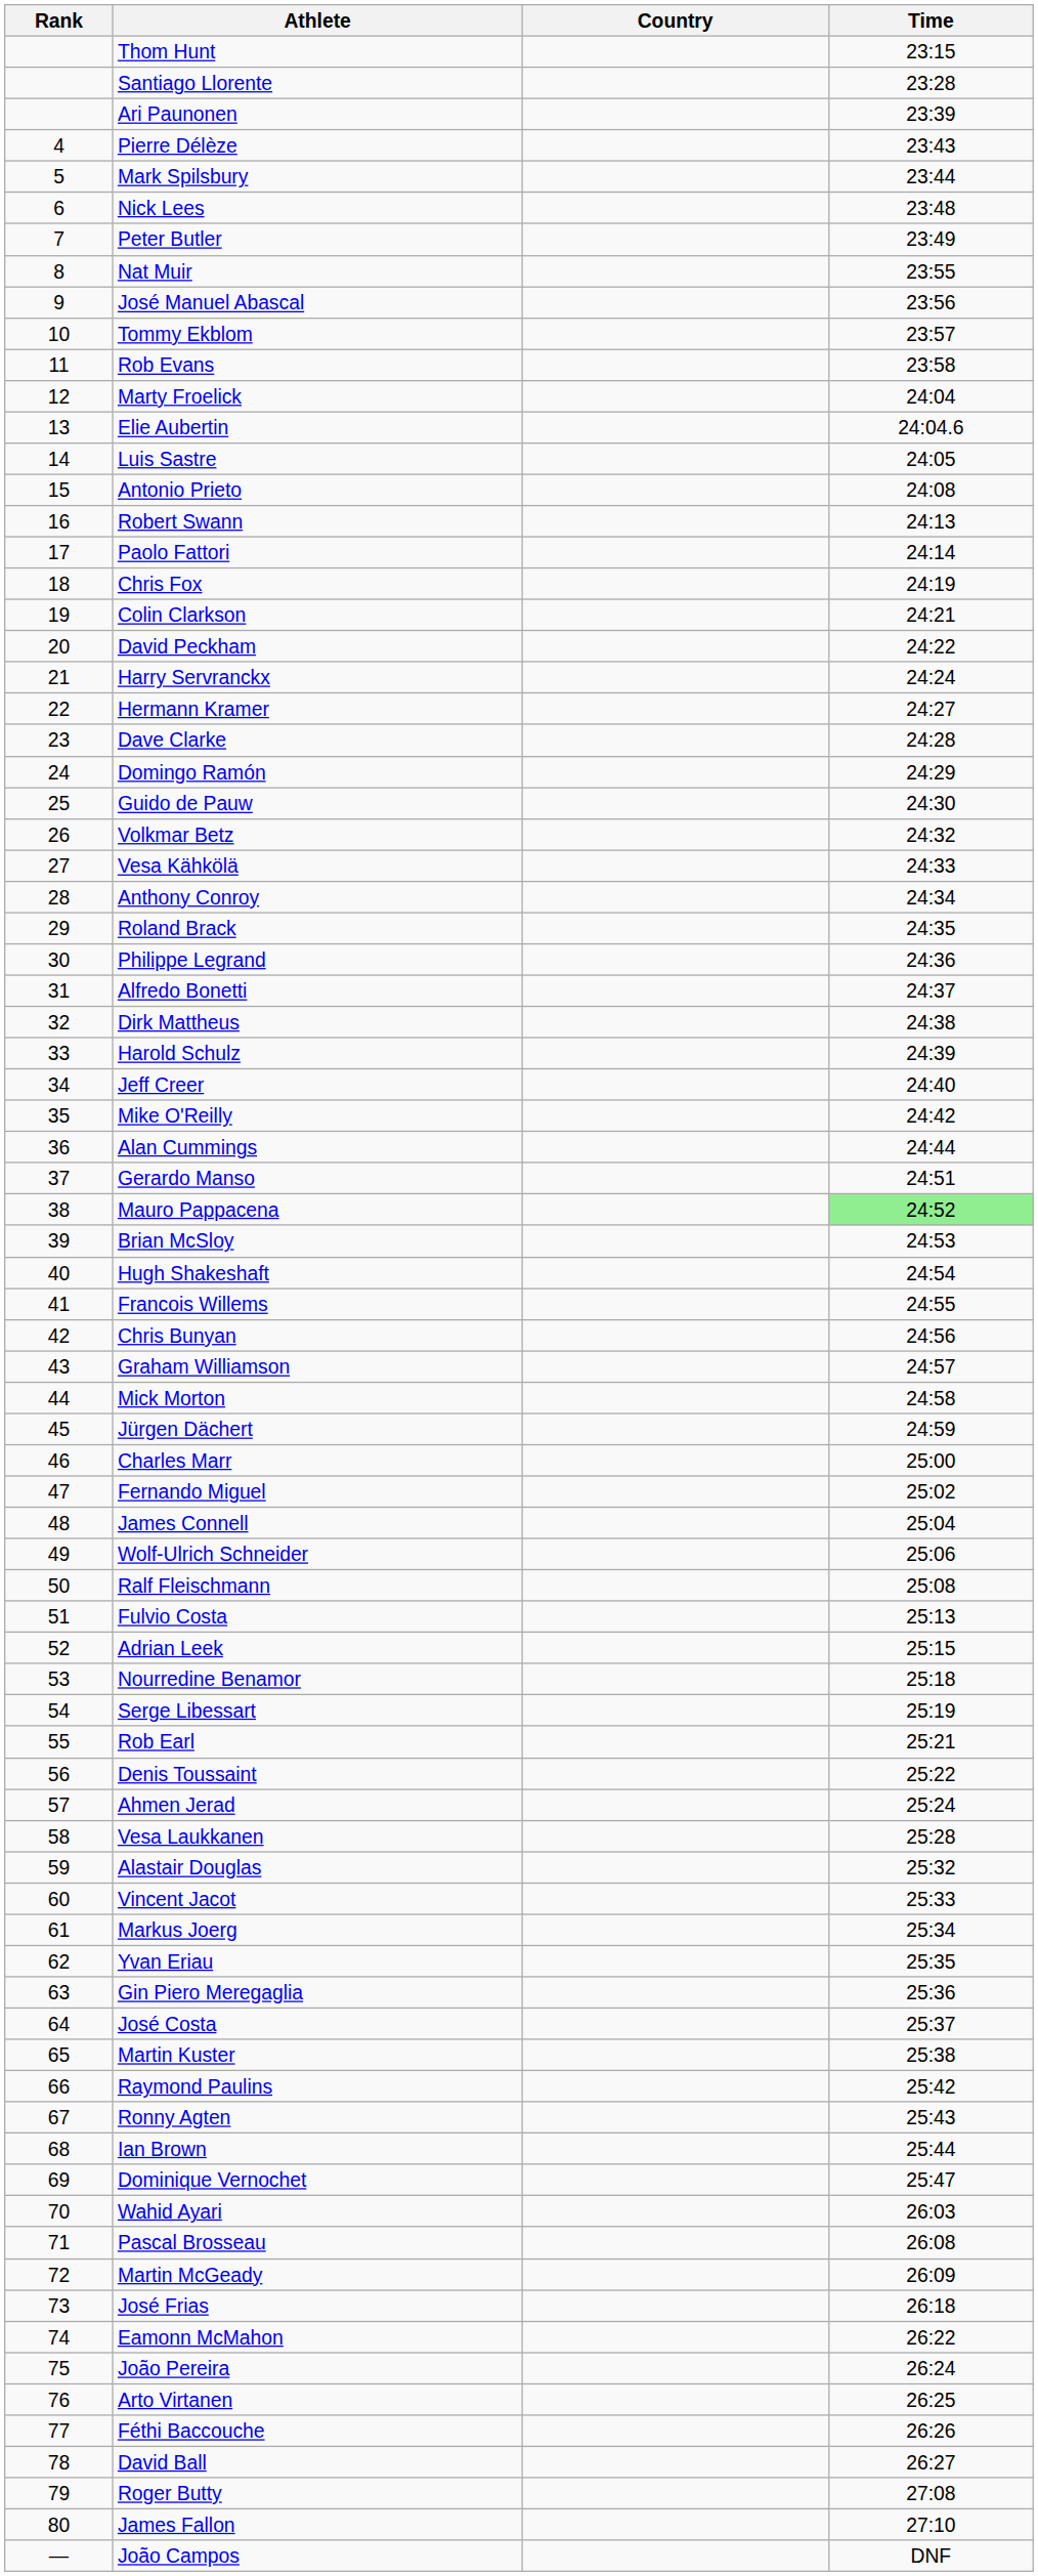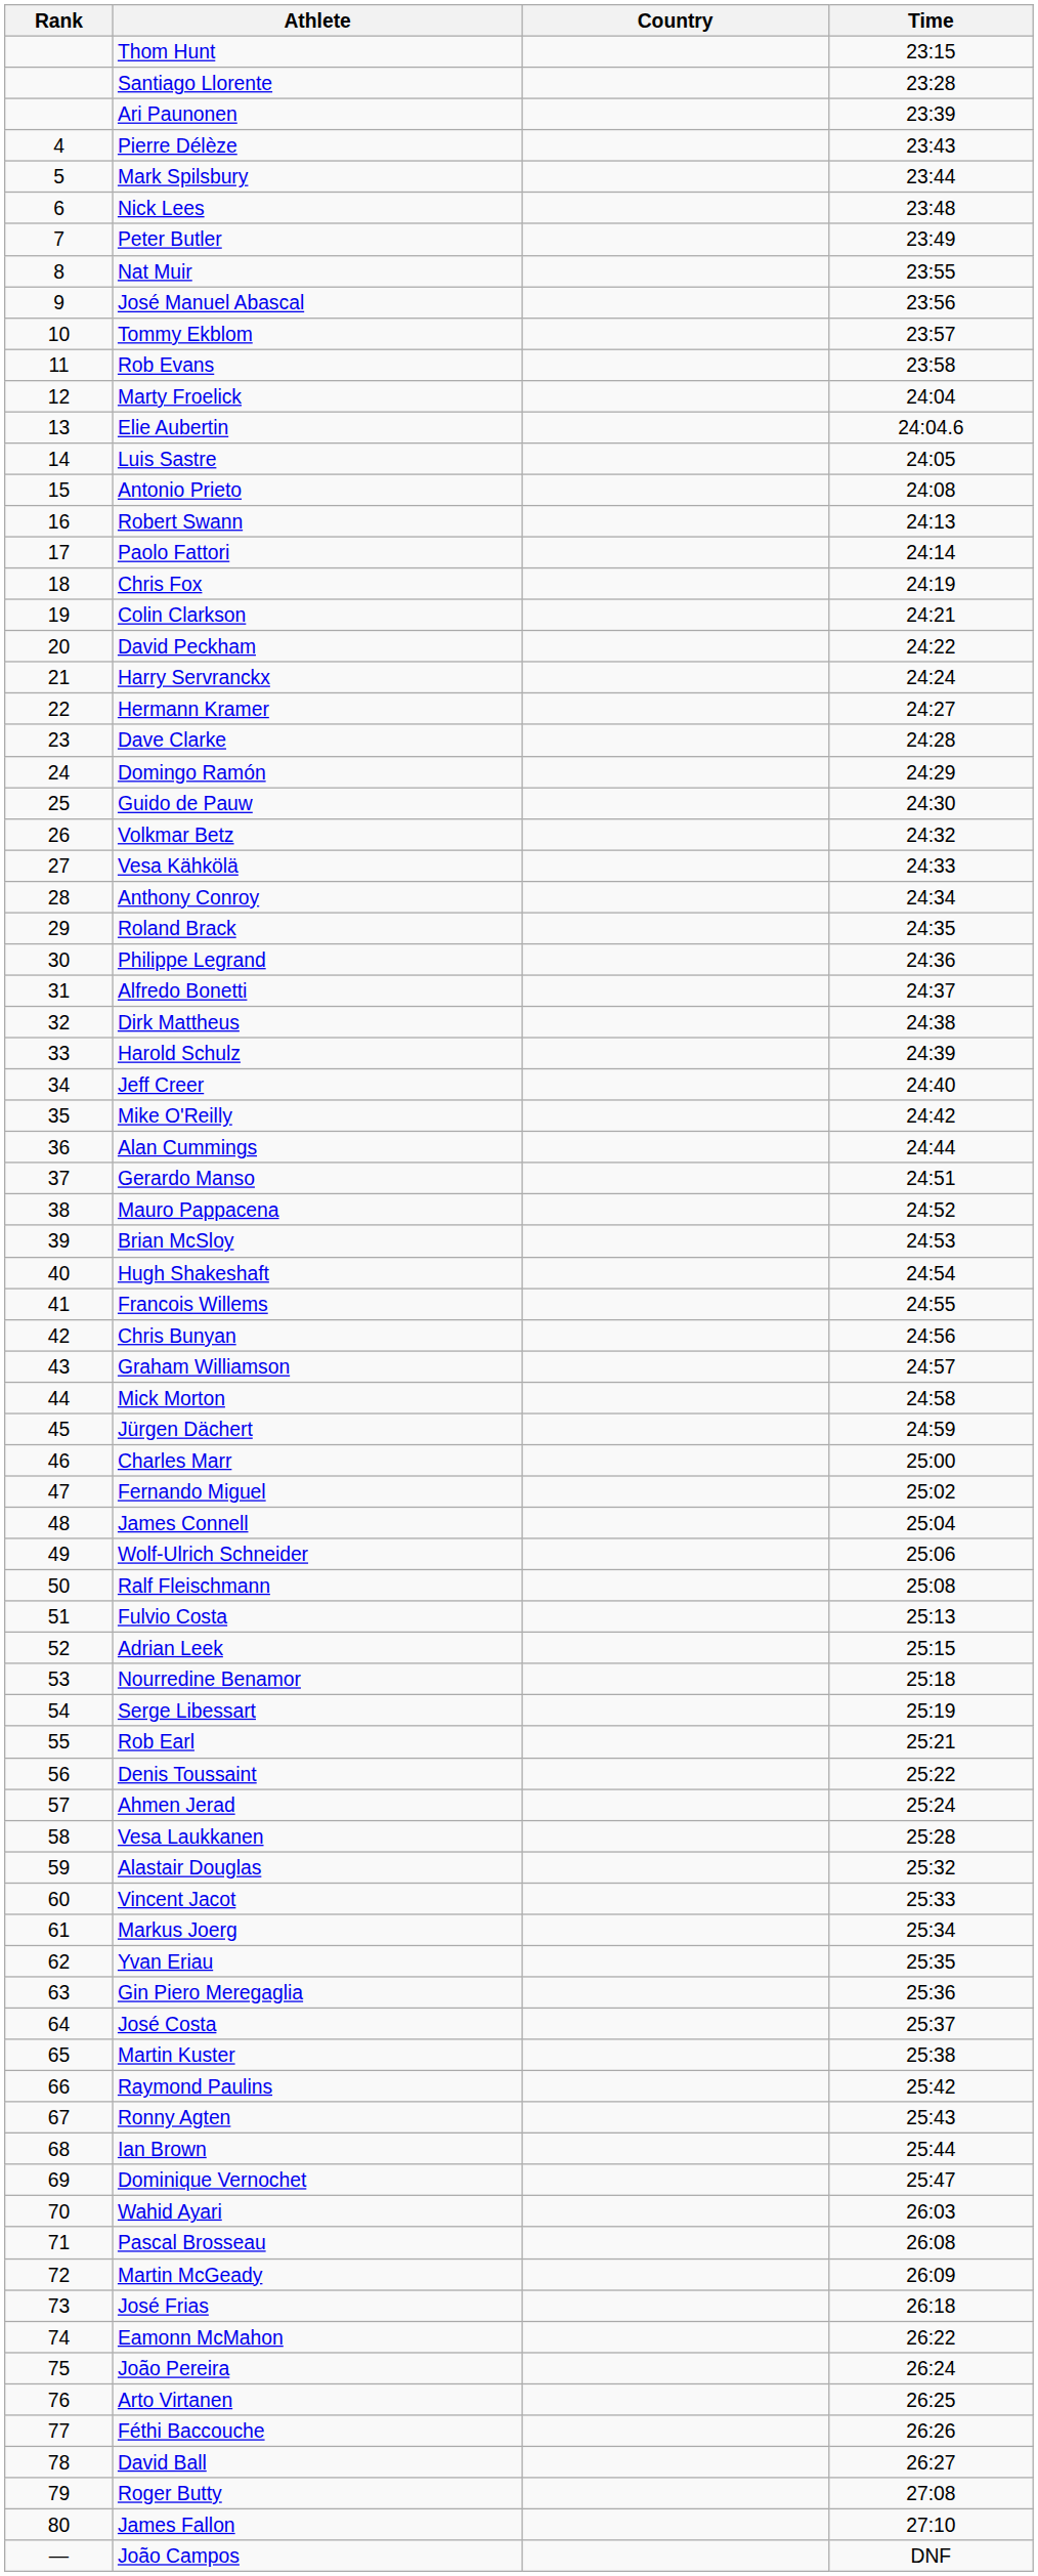Mauro Pappacena | Time: lightgreen background -> no background
